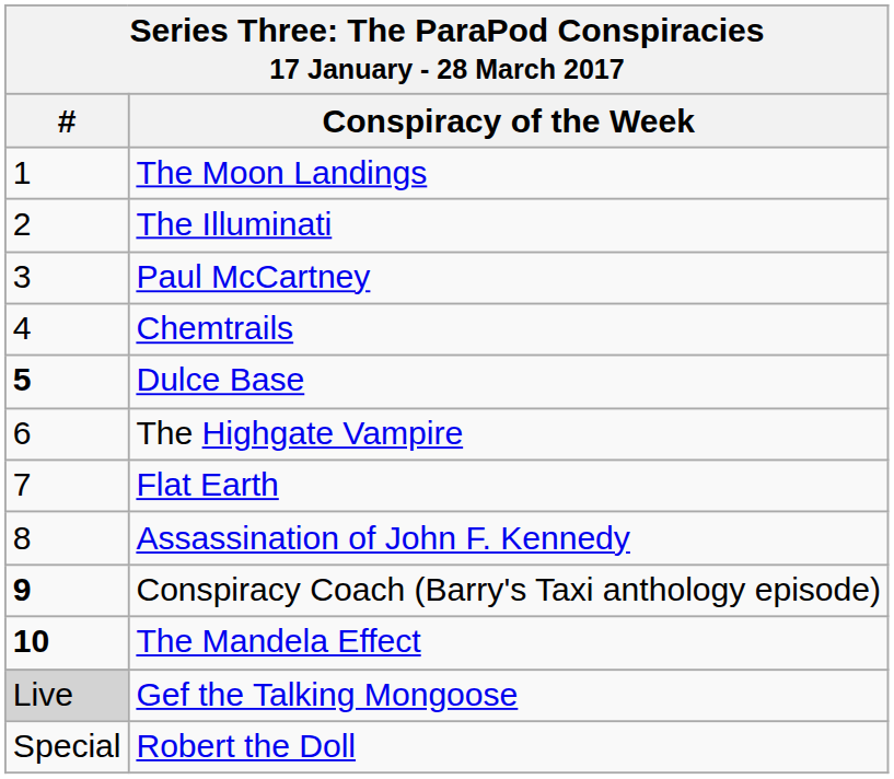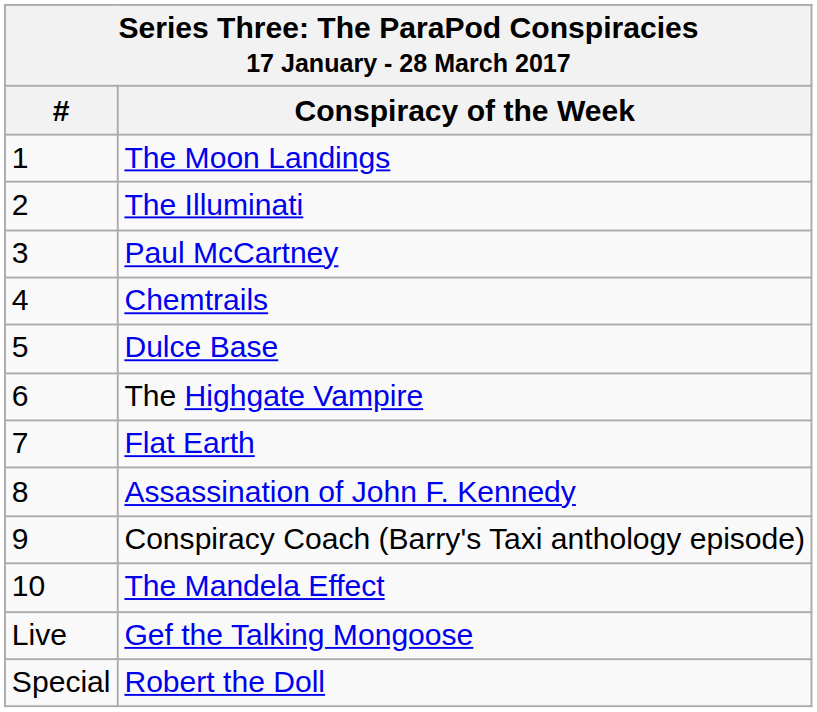Dulce Base | #: bold -> normal
Conspiracy Coach (Barry's Taxi anthology episode) | #: bold -> normal
The Mandela Effect | #: bold -> normal
Gef the Talking Mongoose | #: lightgrey background -> no background
